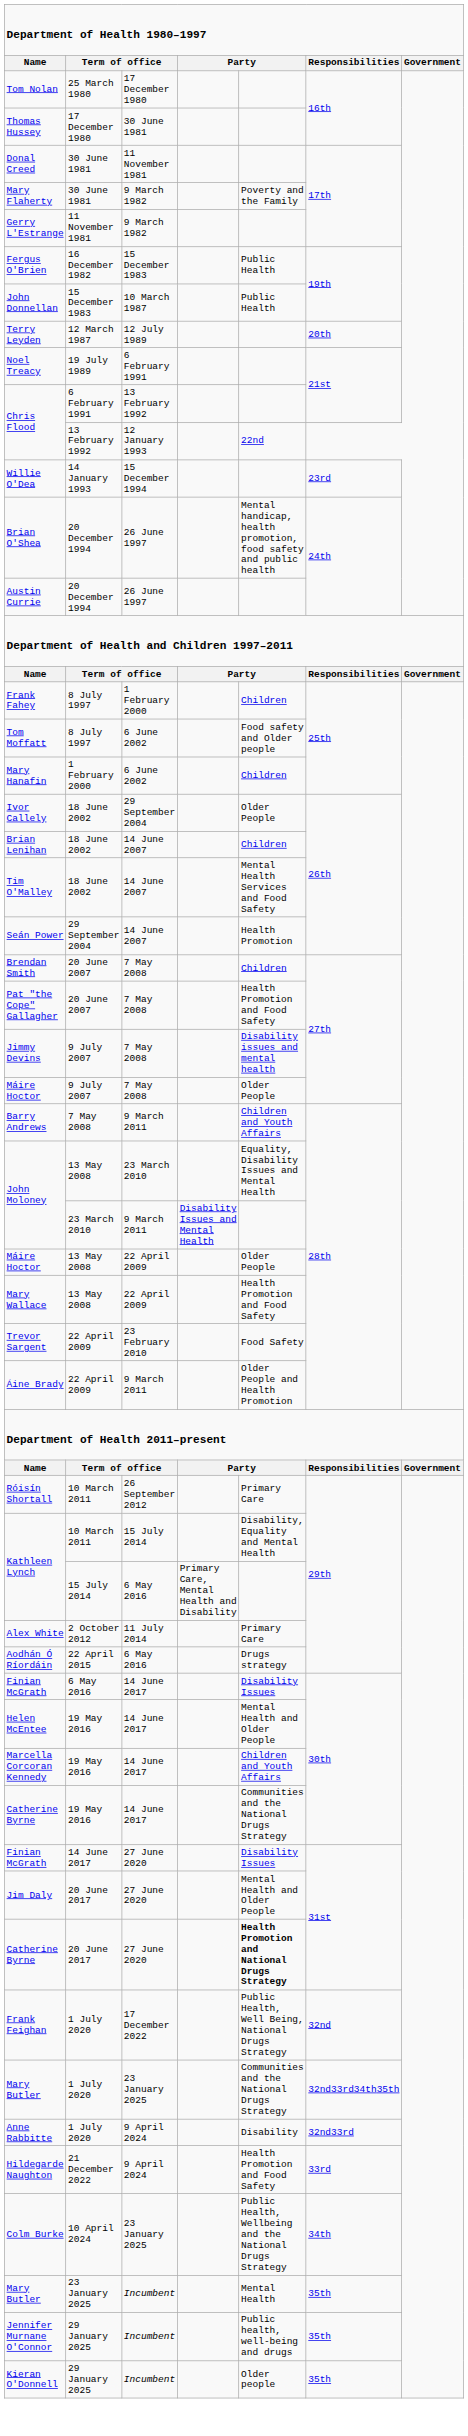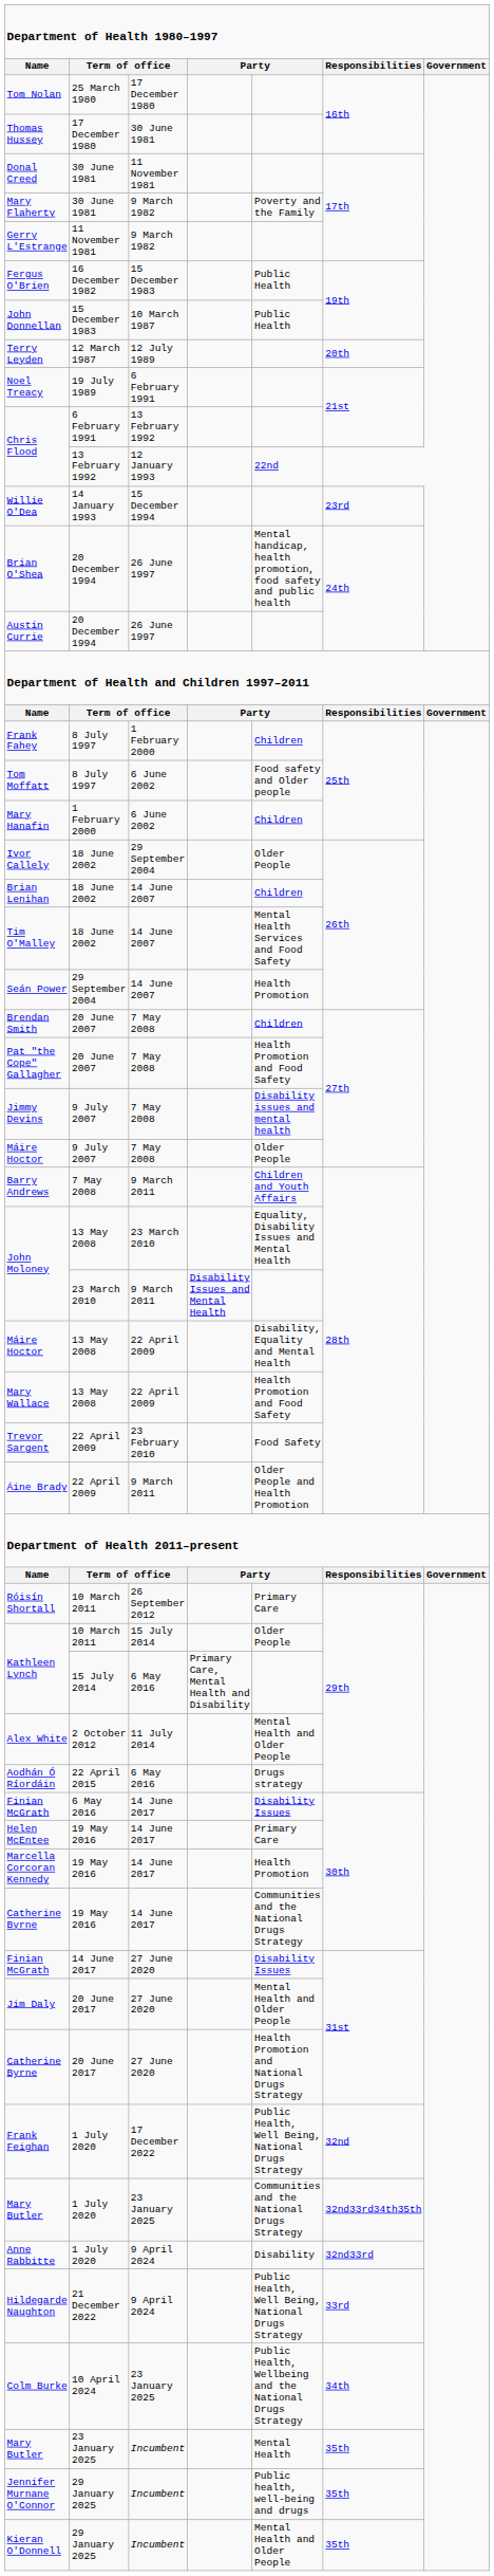Máire Hoctor / 13 May 2008 | column 5: Older People -> Disability, Equality and Mental Health
Kathleen Lynch / 10 March 2011 | column 5: Disability, Equality and Mental Health -> Older People
Alex White | column 5: Primary Care -> Mental Health and Older People
Helen McEntee | column 5: Mental Health and Older People -> Primary Care
Marcella Corcoran Kennedy | column 5: Children and Youth Affairs -> Health Promotion
Catherine Byrne / 20 June 2017 | column 5: bold -> normal
Hildegarde Naughton | column 5: Health Promotion and Food Safety -> Public Health, Well Being, National Drugs Strategy
Kieran O'Donnell | column 5: Older people -> Mental Health and Older People
